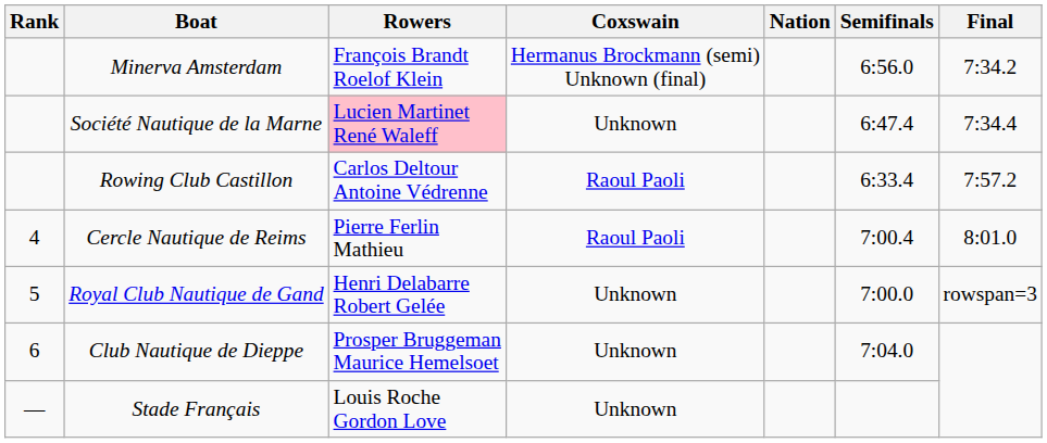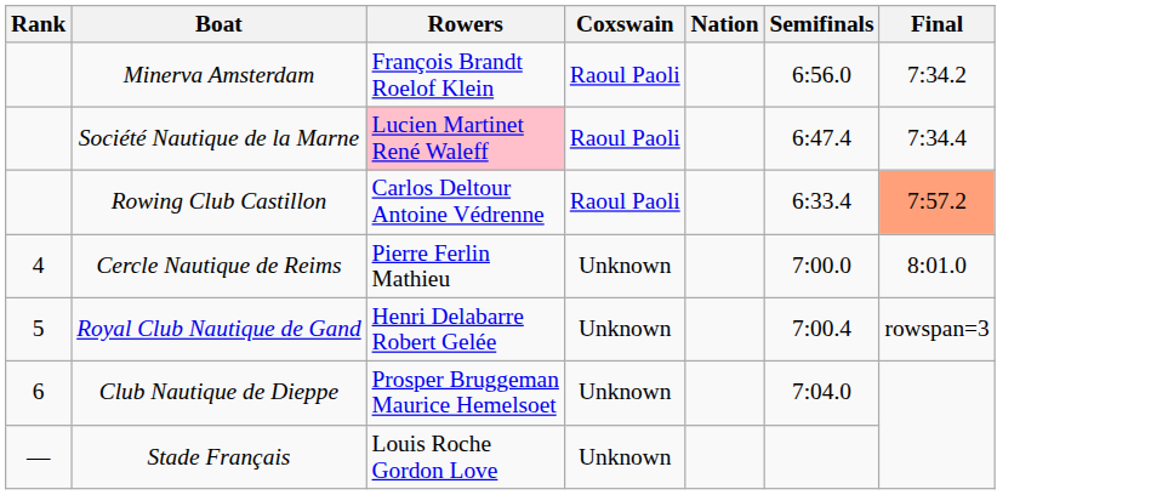Minerva Amsterdam | Coxswain: Hermanus Brockmann (semi) Unknown (final) -> Raoul Paoli
Société Nautique de la Marne | Coxswain: Unknown -> Raoul Paoli
Rowing Club Castillon | Final: no background -> lightsalmon background
Cercle Nautique de Reims | Coxswain: Raoul Paoli -> Unknown
Cercle Nautique de Reims | Semifinals: 7:00.4 -> 7:00.0
Royal Club Nautique de Gand | Semifinals: 7:00.0 -> 7:00.4
